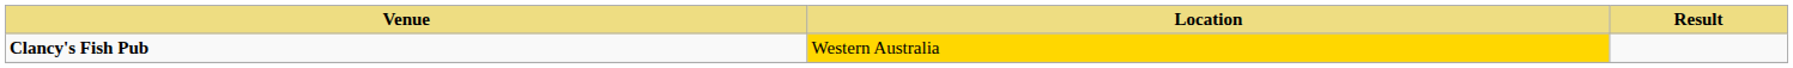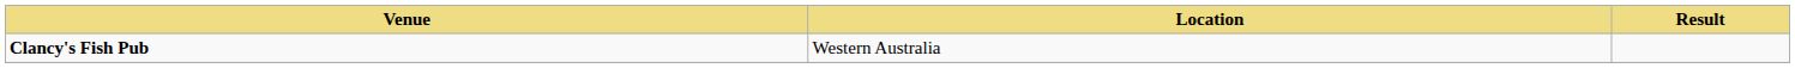Clancy's Fish Pub | Location: gold background -> no background
